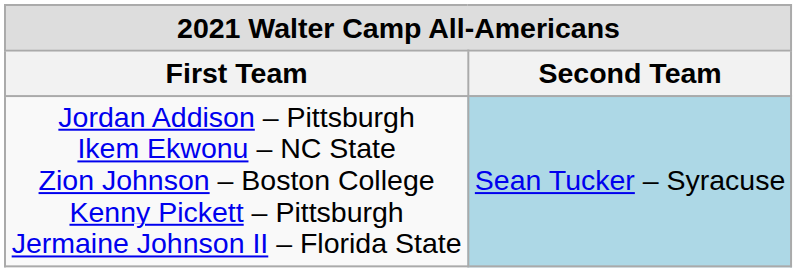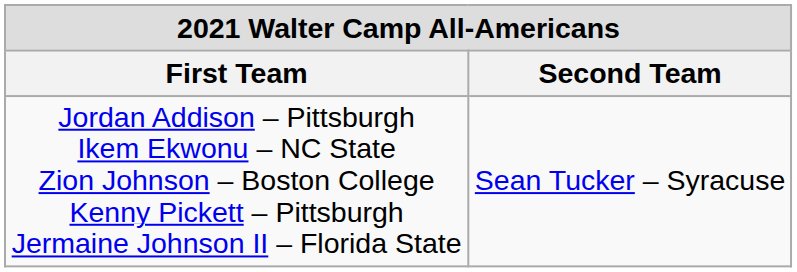row 3 | Second Team: lightblue background -> no background
